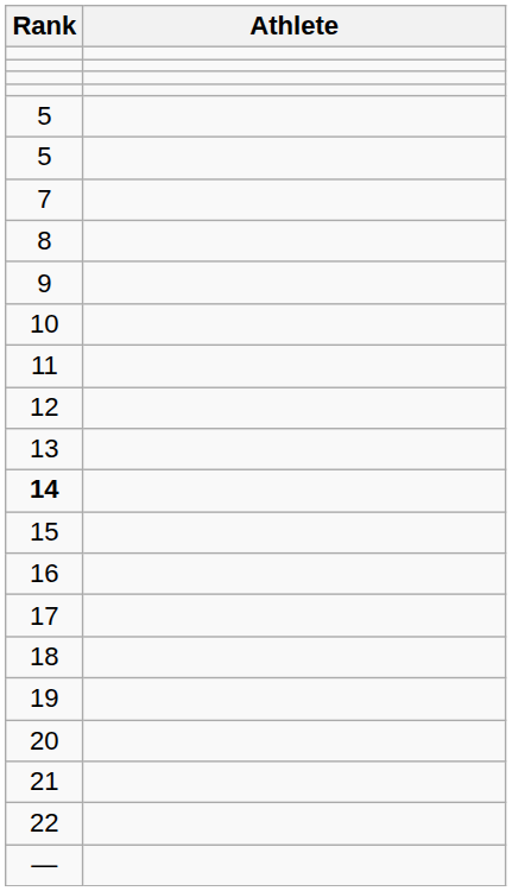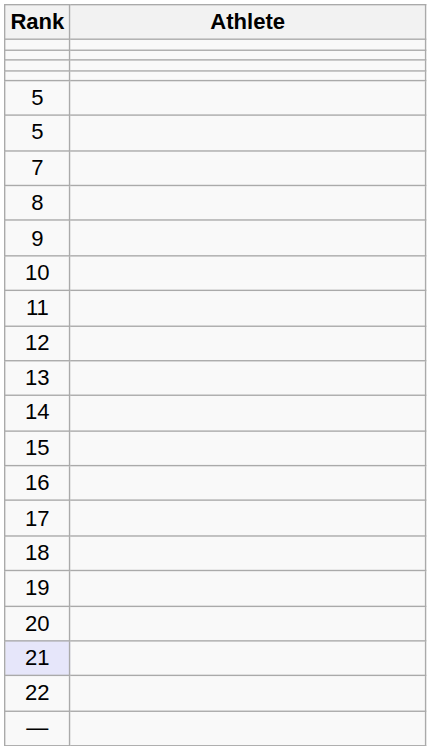row 15 | Rank: bold -> normal
row 22 | Rank: no background -> lavender background
